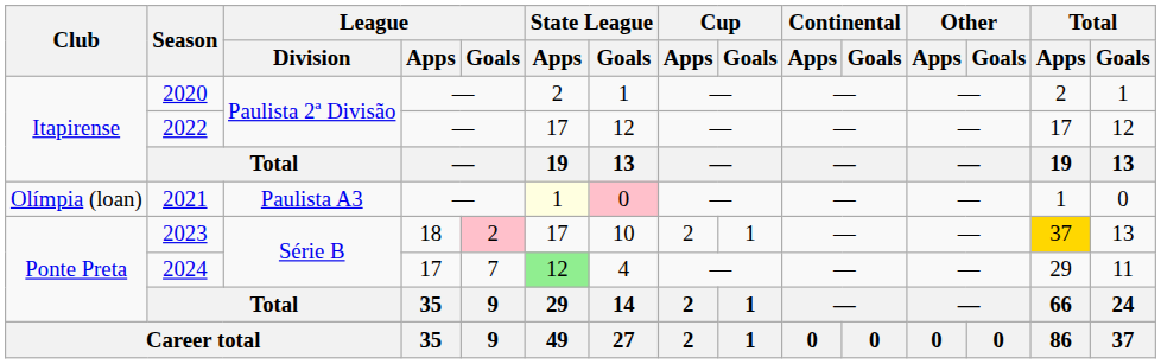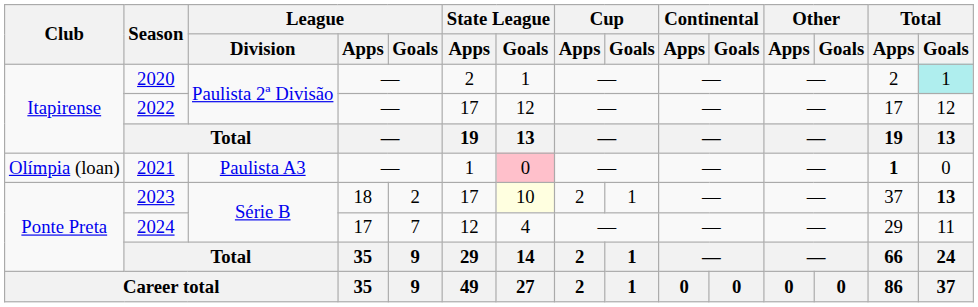2020 | Total / Goals: no background -> paleturquoise background
2021 | State League / Apps: lightyellow background -> no background
2021 | Total / Apps: normal -> bold
2023 | League / Goals: pink background -> no background
2023 | State League / Goals: no background -> lightyellow background
2023 | Total / Apps: gold background -> no background
2023 | Total / Goals: normal -> bold
2024 | State League / Apps: lightgreen background -> no background
